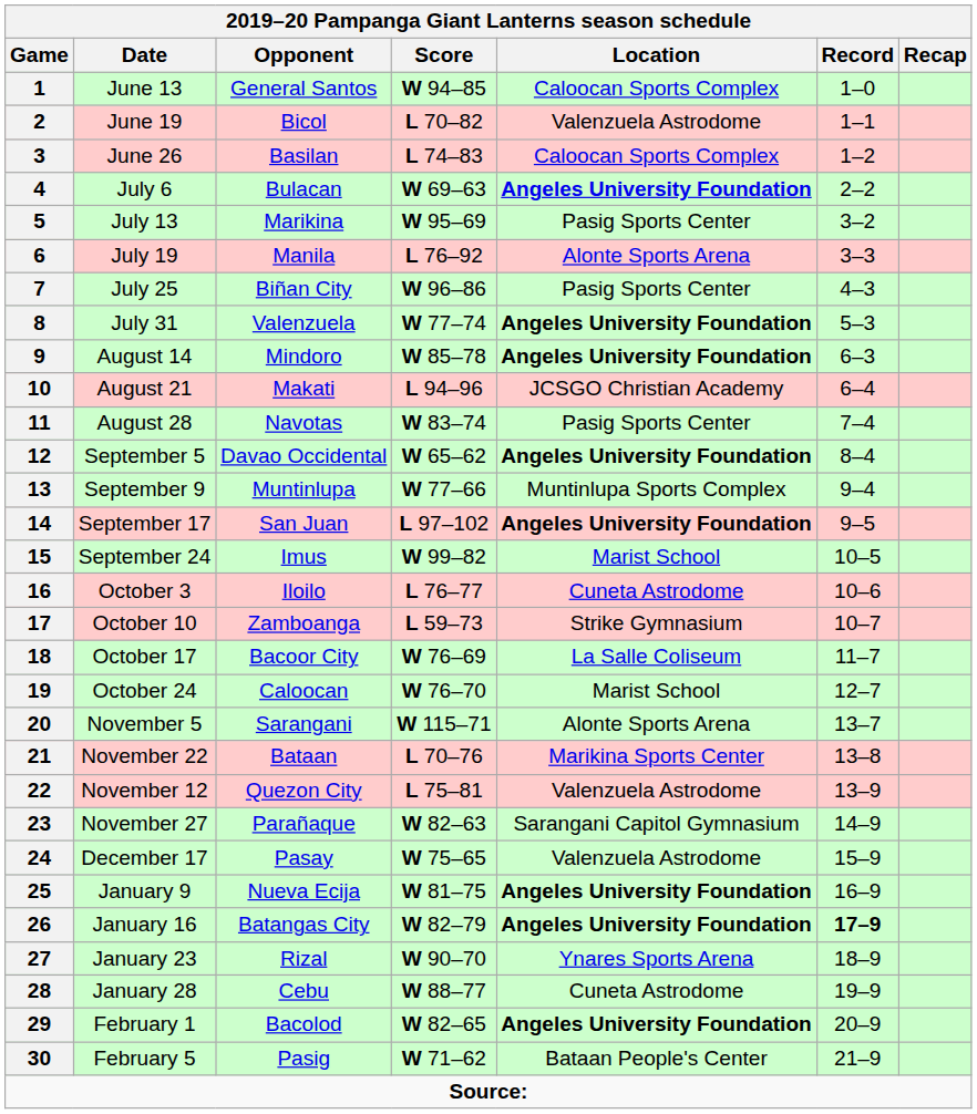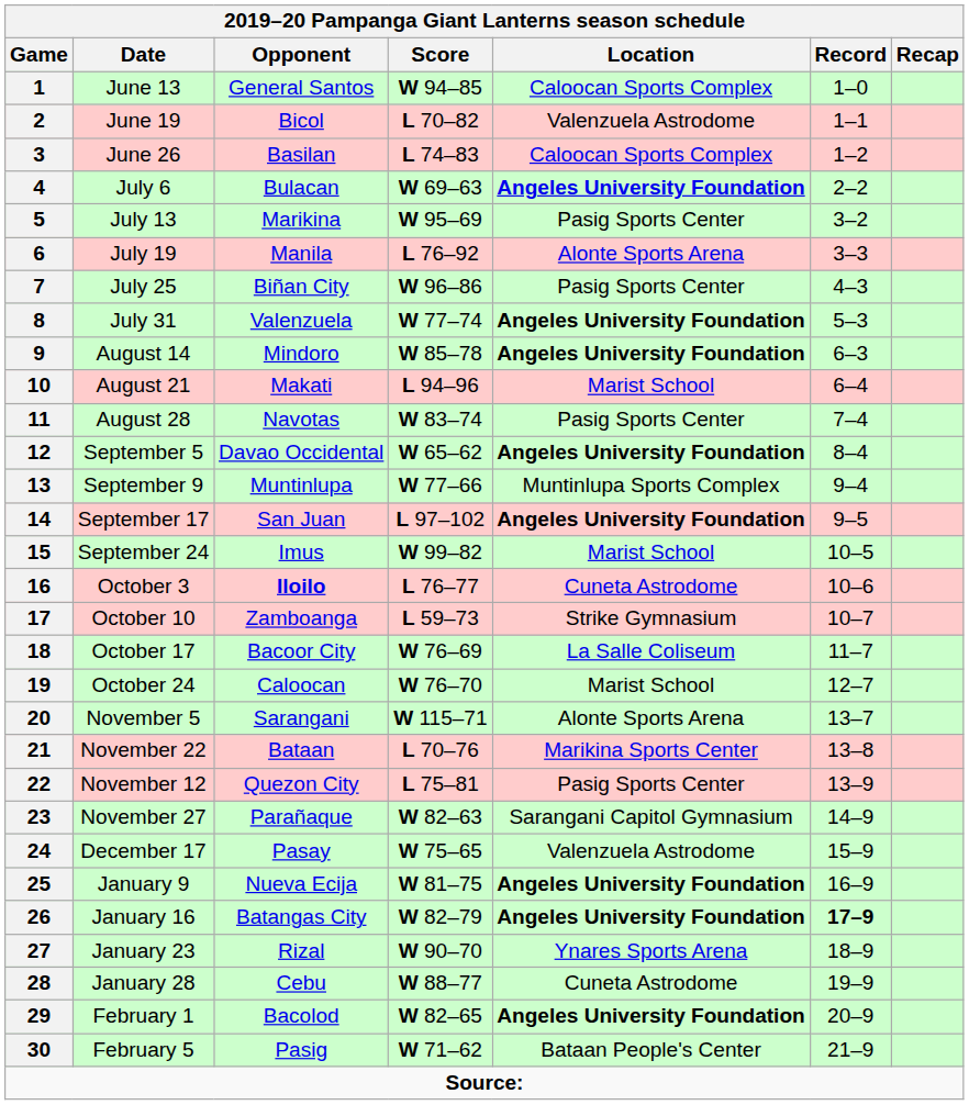10 | Location: JCSGO Christian Academy -> Marist School
16 | Opponent: normal -> bold
22 | Location: Valenzuela Astrodome -> Pasig Sports Center
